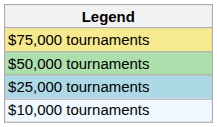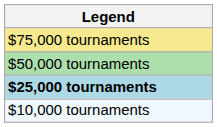row 4 | column 1: normal -> bold
